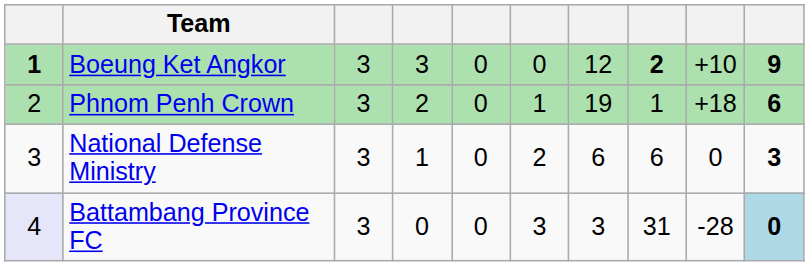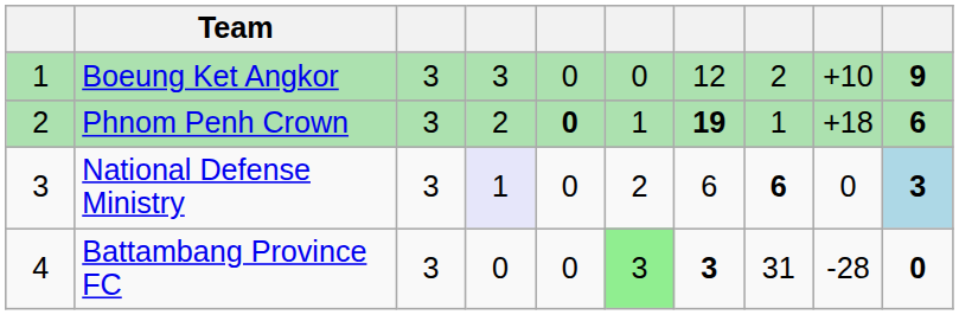Boeung Ket Angkor | column 1: bold -> normal
Boeung Ket Angkor | column 8: bold -> normal
Phnom Penh Crown | column 5: normal -> bold
Phnom Penh Crown | column 7: normal -> bold
National Defense Ministry | column 4: no background -> lavender background
National Defense Ministry | column 8: normal -> bold
National Defense Ministry | column 10: no background -> lightblue background
Battambang Province FC | column 1: lavender background -> no background
Battambang Province FC | column 6: no background -> lightgreen background
Battambang Province FC | column 7: normal -> bold
Battambang Province FC | column 10: lightblue background -> no background
